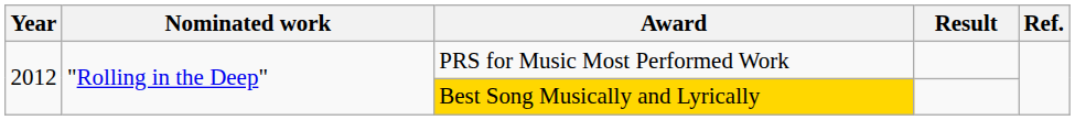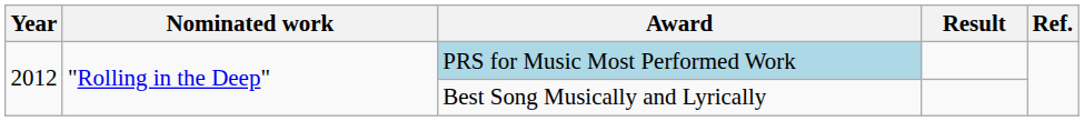PRS for Music Most Performed Work | Award: no background -> lightblue background
Best Song Musically and Lyrically | Award: gold background -> no background
